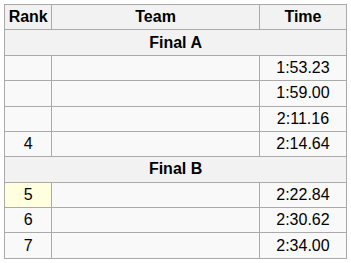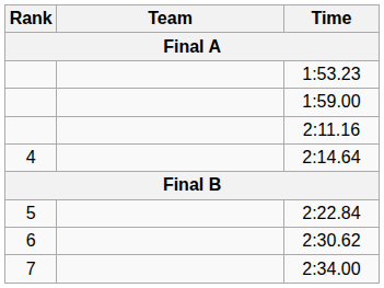2:22.84 | Rank: lightyellow background -> no background
